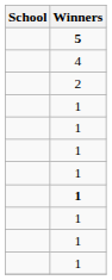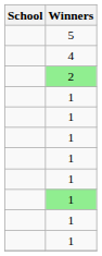row 2 | Winners: bold -> normal
row 4 | Winners: no background -> lightgreen background
row 9 | Winners: bold -> normal
row 10 | Winners: no background -> lightgreen background
